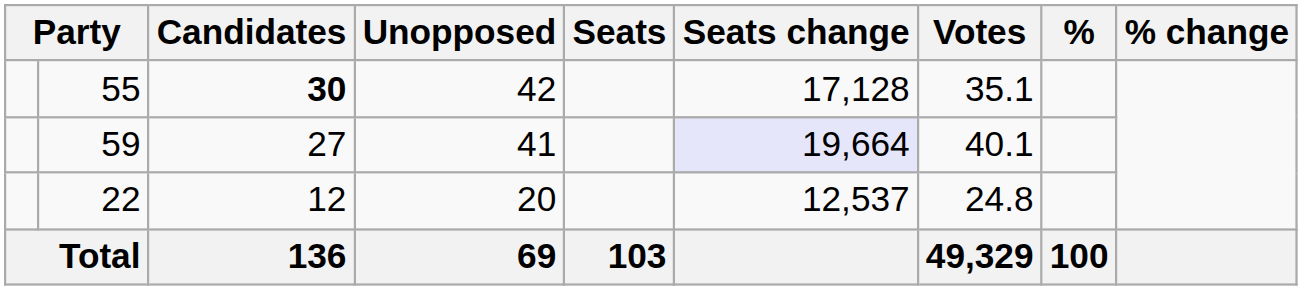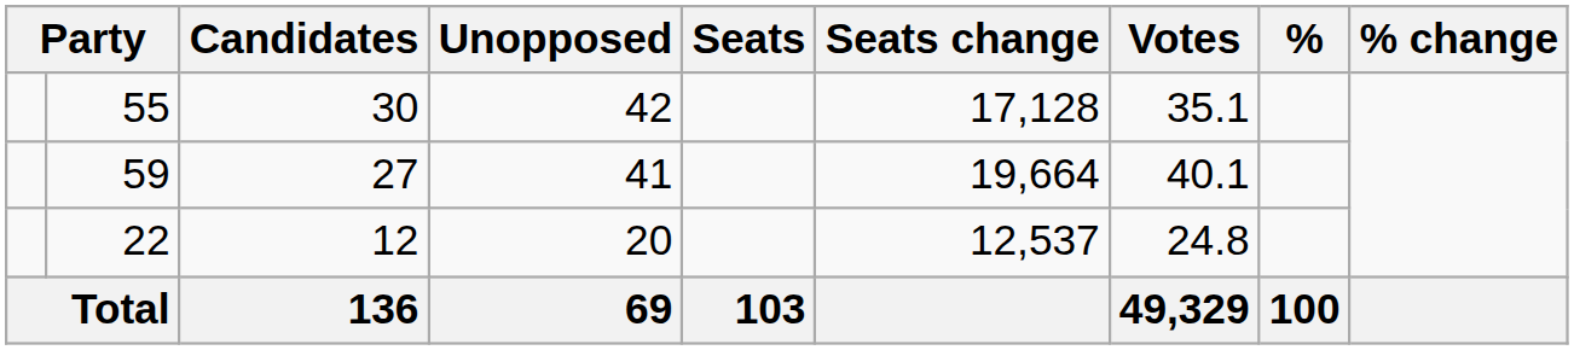55 | Candidates: bold -> normal
59 | Seats change: lavender background -> no background
